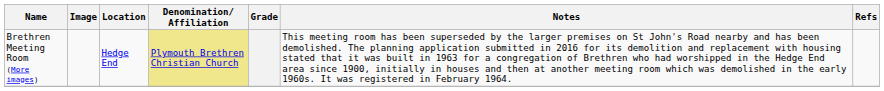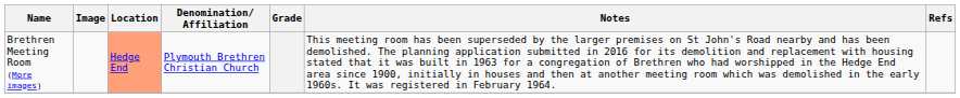Brethren Meeting Room (More images) | Location: no background -> lightsalmon background
Brethren Meeting Room (More images) | Denomination/ Affiliation: khaki background -> no background
